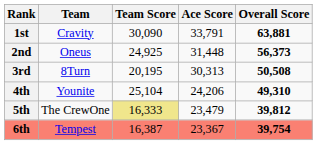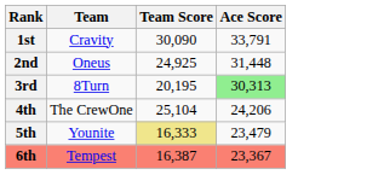- column: Overall Score | 63,881 | 56,373 | 50,508 | 49,310 | 39,812 | 39,754
3rd | Ace Score: no background -> lightgreen background
4th | Team: Younite -> The CrewOne
5th | Team: The CrewOne -> Younite
